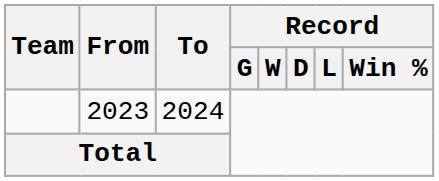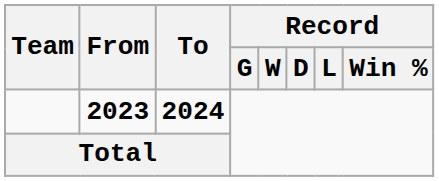row 3 | From: normal -> bold
row 3 | To: normal -> bold
